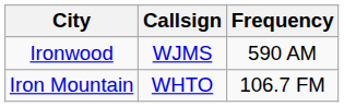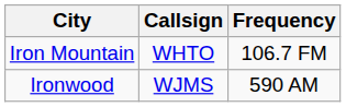rows swapped: Iron Mountain <-> Ironwood
